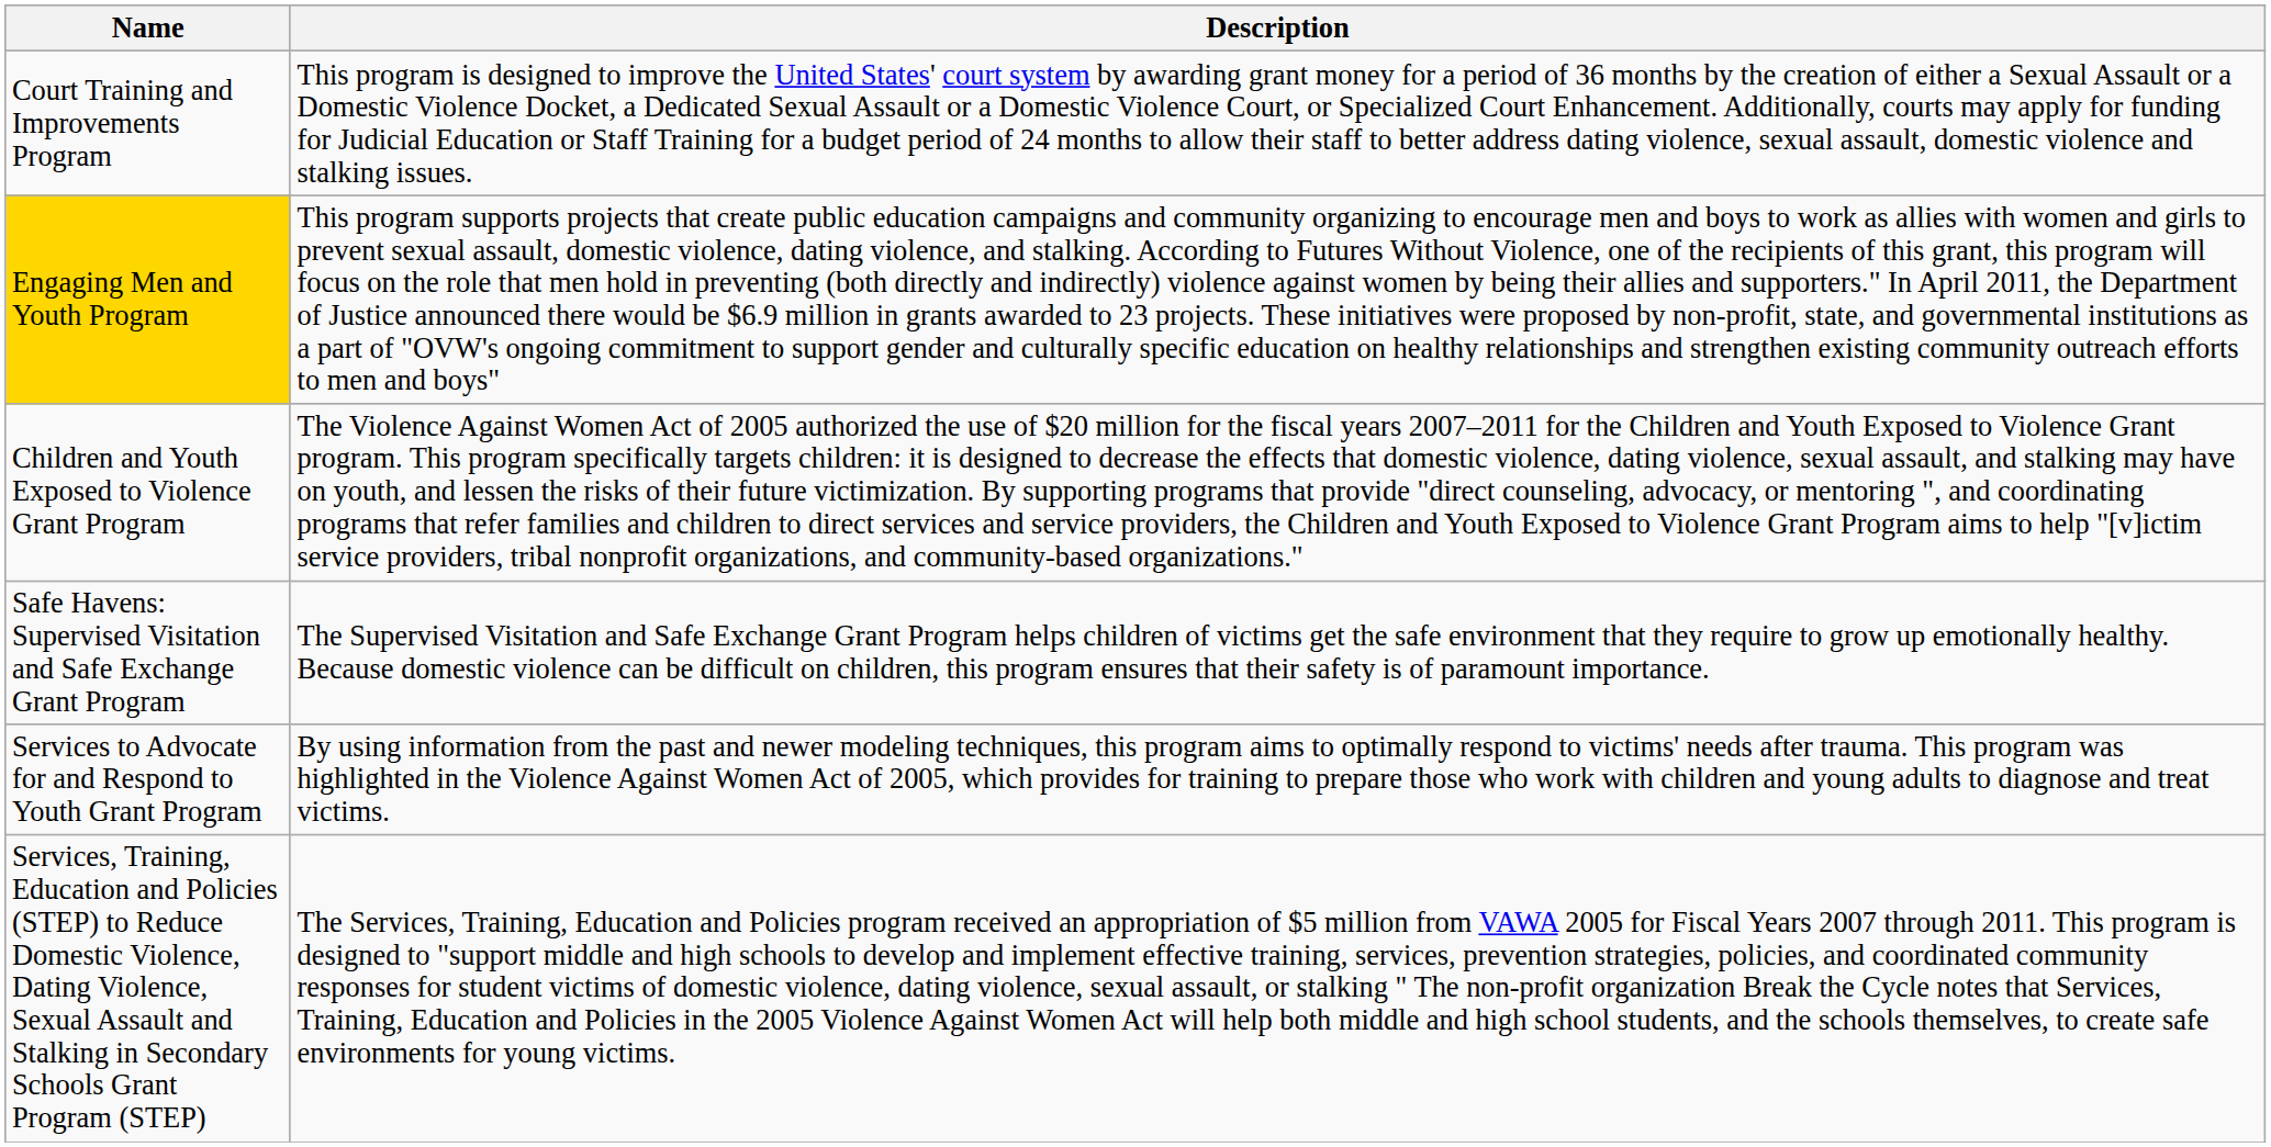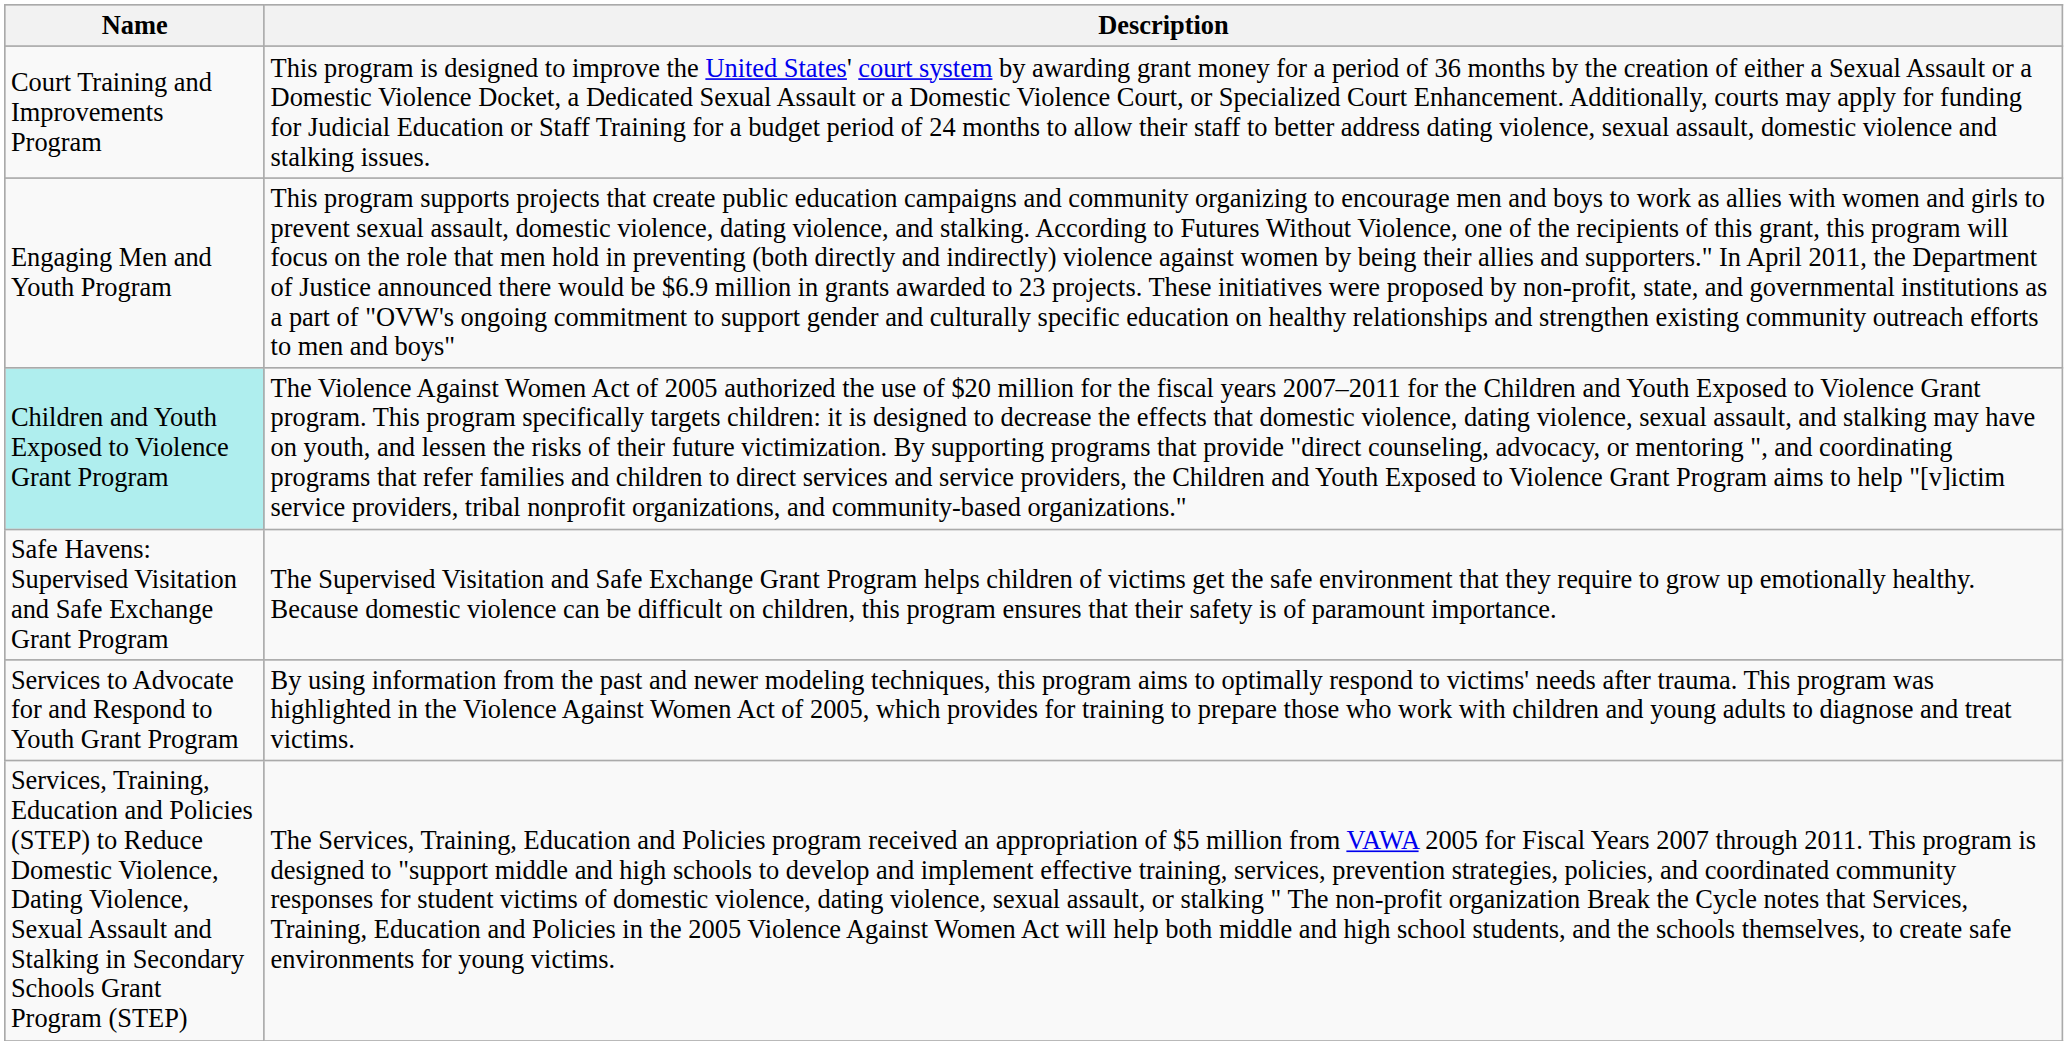Engaging Men and Youth Program | Name: gold background -> no background
Children and Youth Exposed to Violence Grant Program | Name: no background -> paleturquoise background
